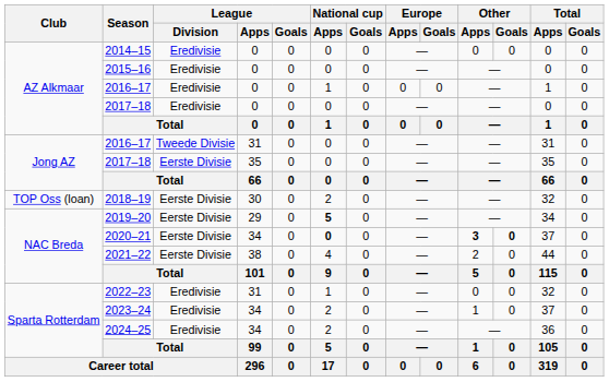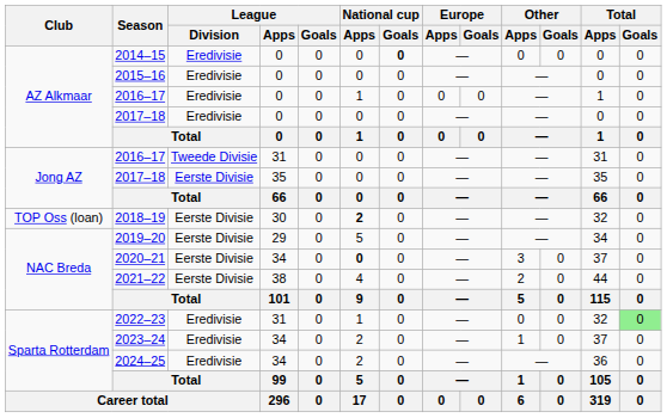2014–15 | National cup / Goals: normal -> bold
2018–19 | National cup / Apps: normal -> bold
2019–20 | National cup / Apps: bold -> normal
2020–21 | Other / Apps: bold -> normal
2020–21 | Other / Goals: bold -> normal
2022–23 | Total / Goals: no background -> lightgreen background
